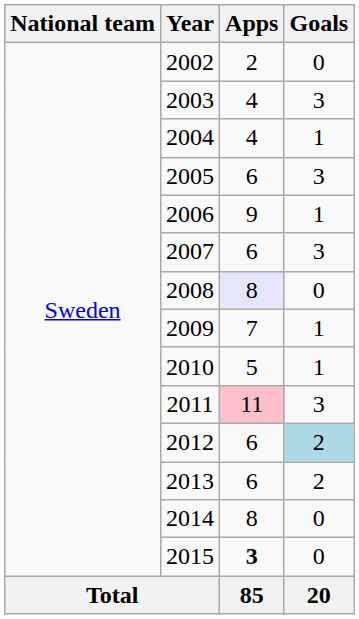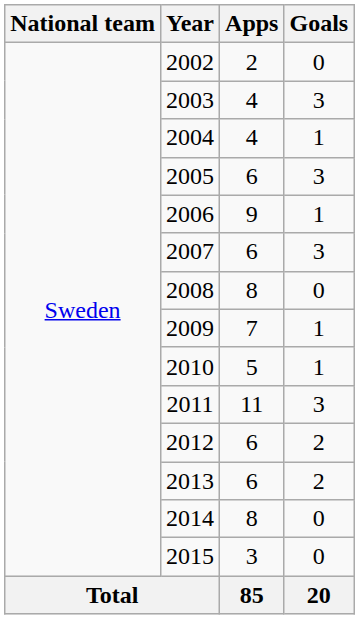2008 | Apps: lavender background -> no background
2011 | Apps: pink background -> no background
2012 | Goals: lightblue background -> no background
2015 | Apps: bold -> normal
